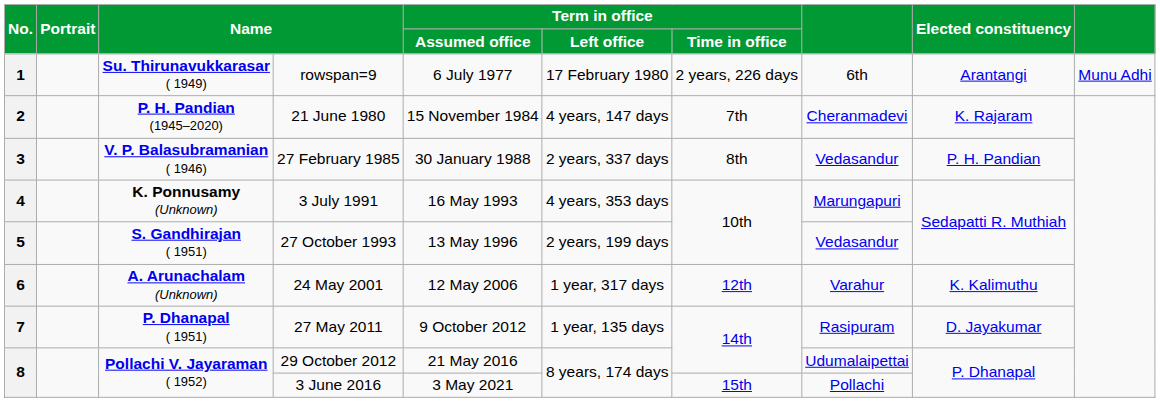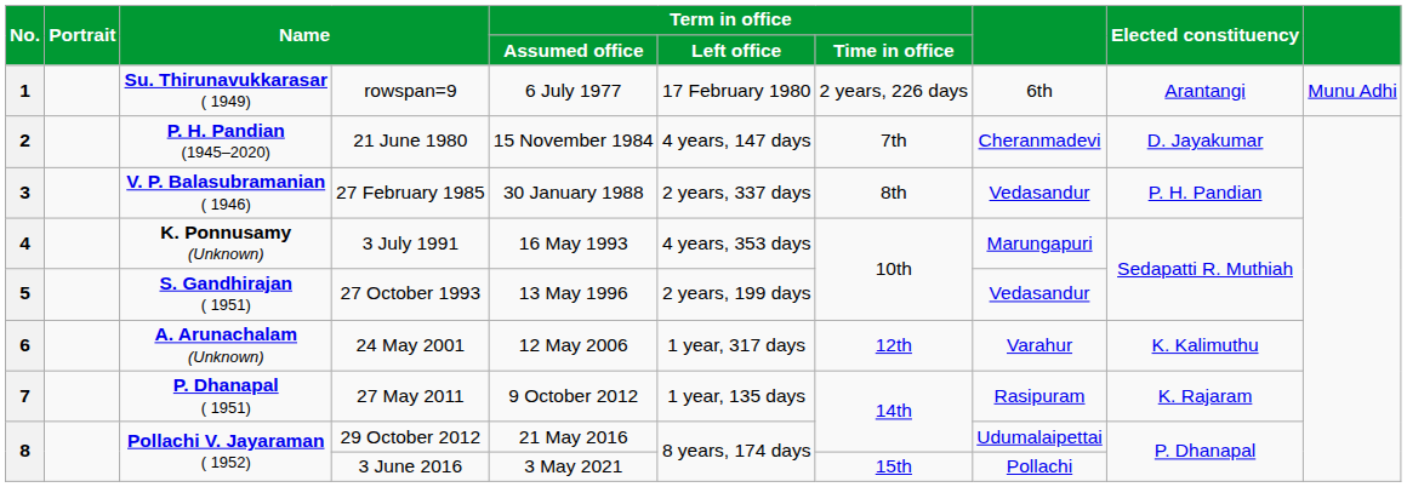21 June 1980 | Elected constituency: K. Rajaram -> D. Jayakumar
27 May 2011 | Elected constituency: D. Jayakumar -> K. Rajaram
